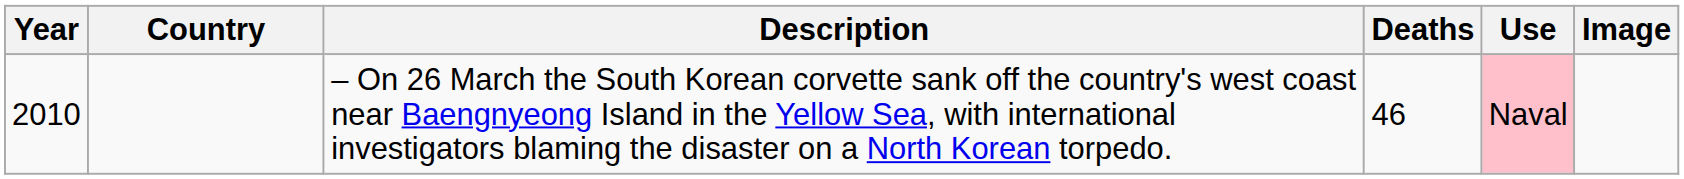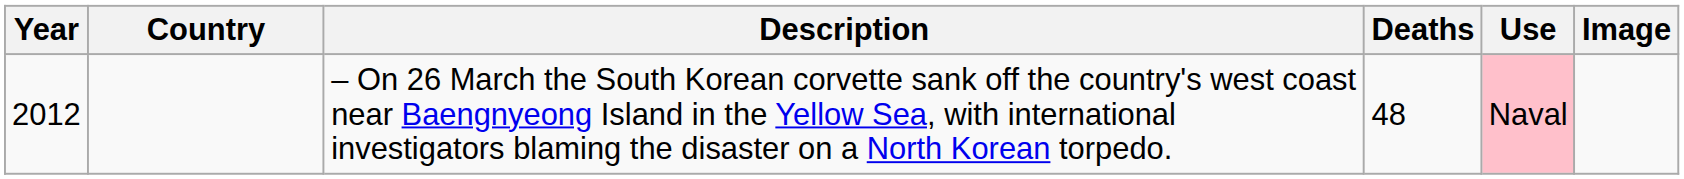row 2 | Year: 2010 -> 2012
row 2 | Deaths: 46 -> 48
